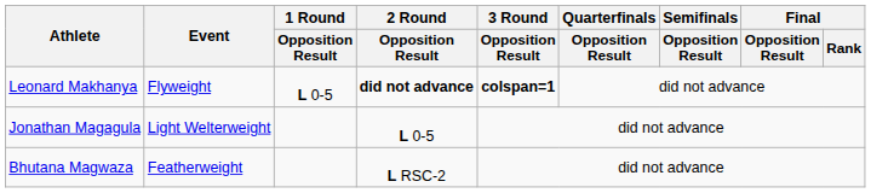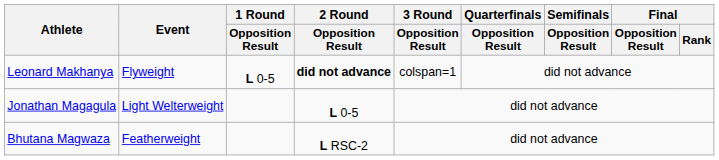Leonard Makhanya | 3 Round / Opposition Result: bold -> normal
